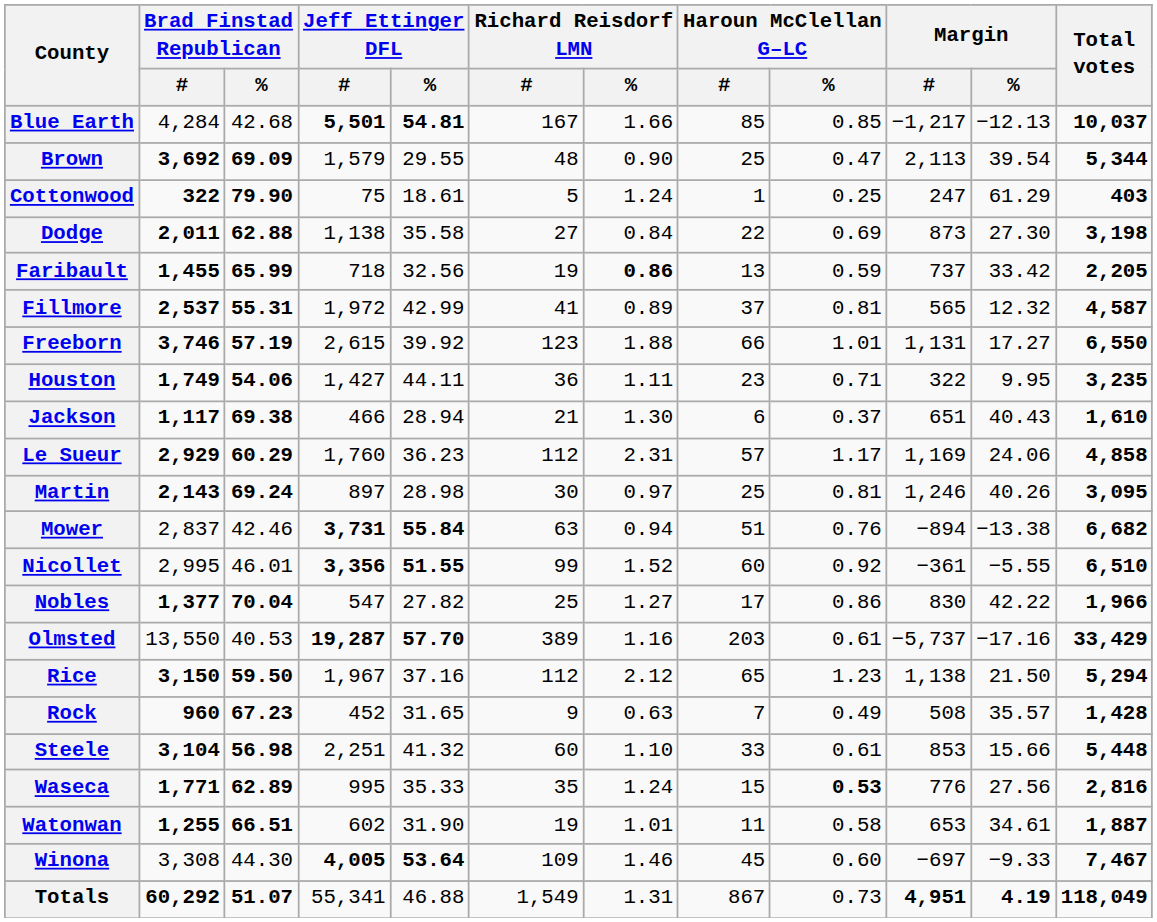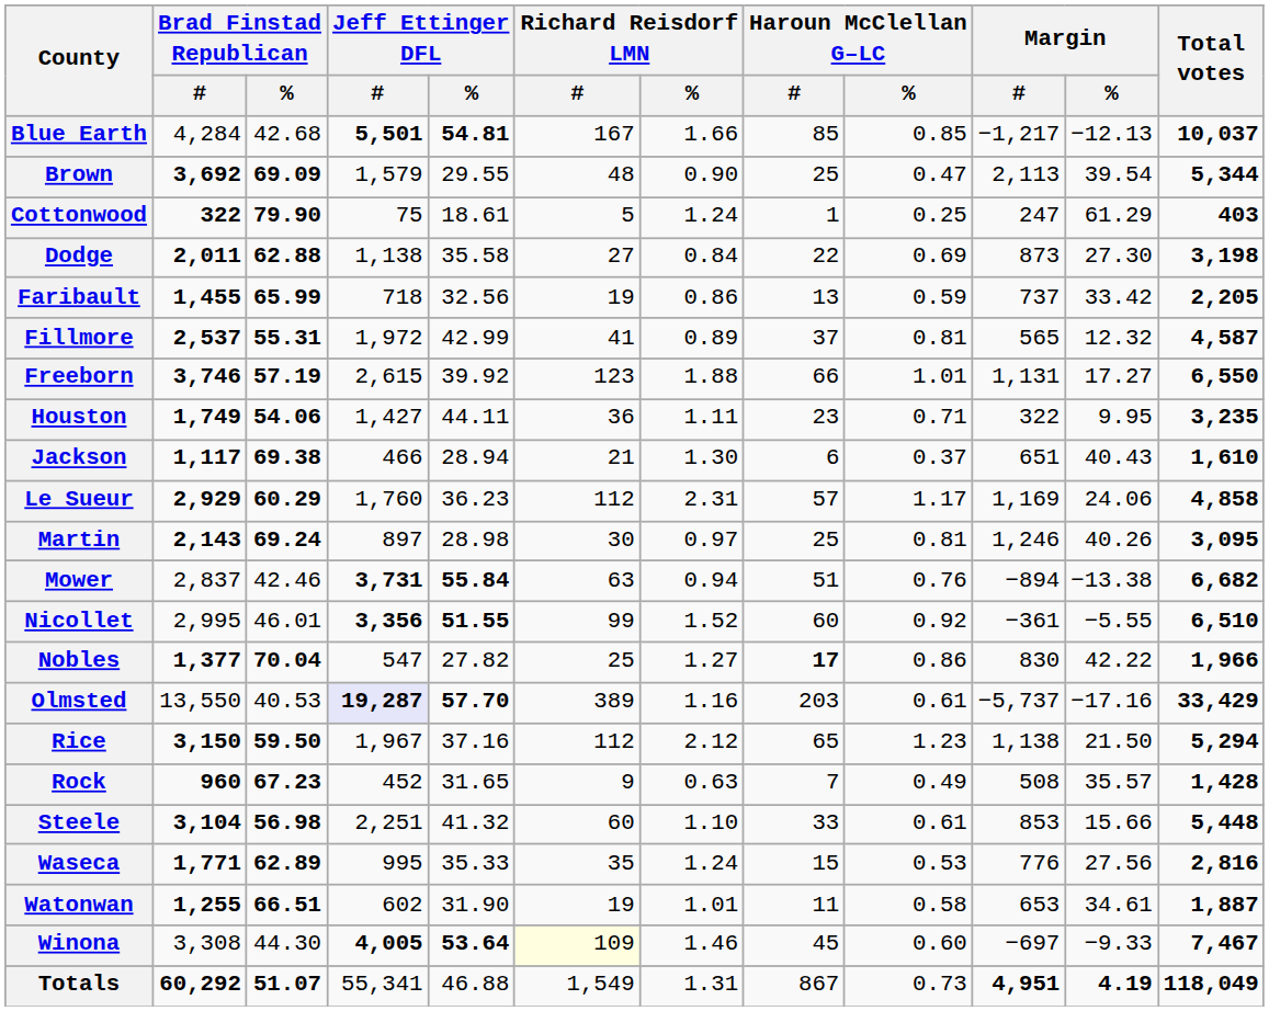Faribault | Richard Reisdorf LMN / %: bold -> normal
Nobles | Haroun McClellan G–LC / #: normal -> bold
Olmsted | Jeff Ettinger DFL / #: no background -> lavender background
Waseca | Haroun McClellan G–LC / %: bold -> normal
Winona | Richard Reisdorf LMN / #: no background -> lightyellow background
